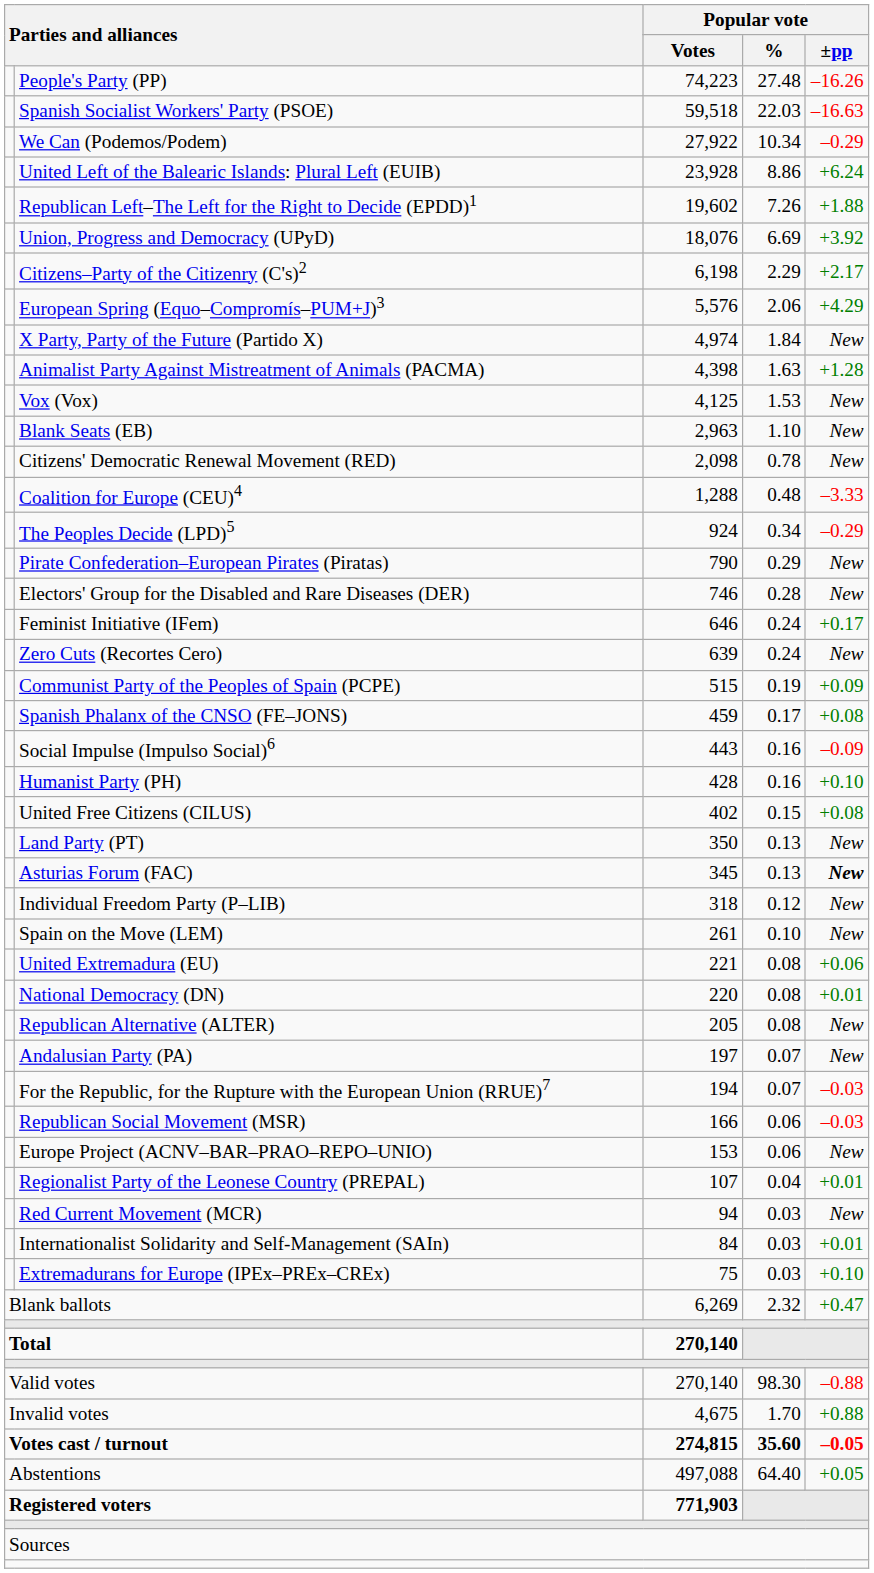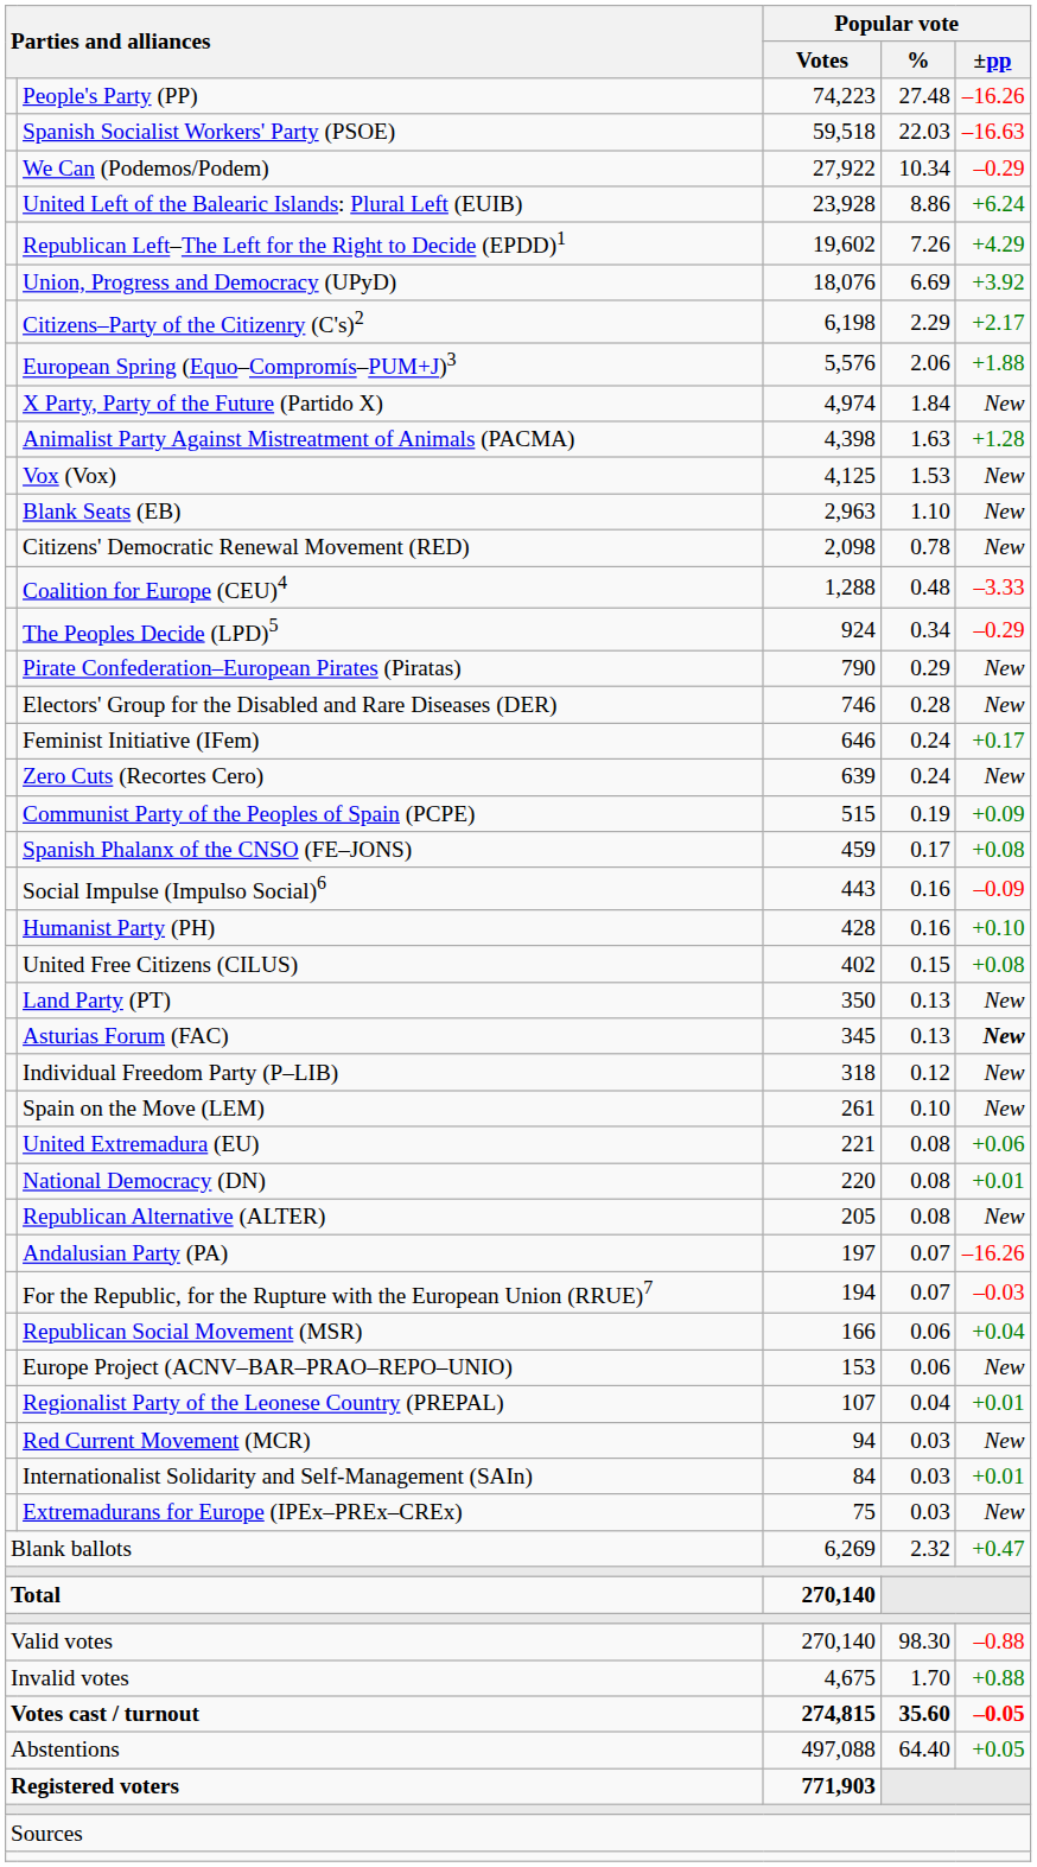Republican Left–The Left for the Right to Decide (EPDD)1 | Popular vote / ±pp: +1.88 -> +4.29
European Spring (Equo–Compromís–PUM+J)3 | Popular vote / ±pp: +4.29 -> +1.88
Andalusian Party (PA) | Popular vote / ±pp: New -> –16.26
Republican Social Movement (MSR) | Popular vote / ±pp: –0.03 -> +0.04
Extremadurans for Europe (IPEx–PREx–CREx) | Popular vote / ±pp: +0.10 -> New
